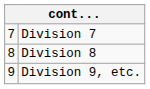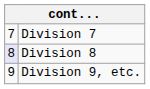Division 8 | column 1: no background -> lavender background
